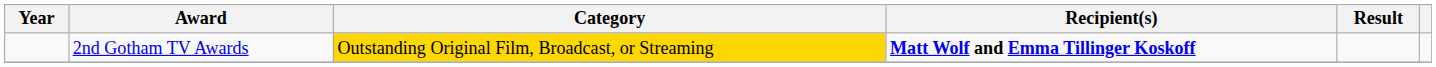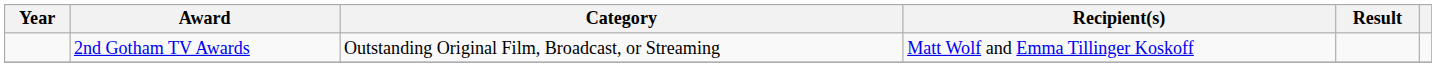2nd Gotham TV Awards | Category: gold background -> no background
2nd Gotham TV Awards | Recipient(s): bold -> normal
